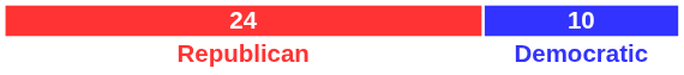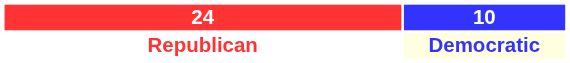Republican | column 2: no background -> lightyellow background
